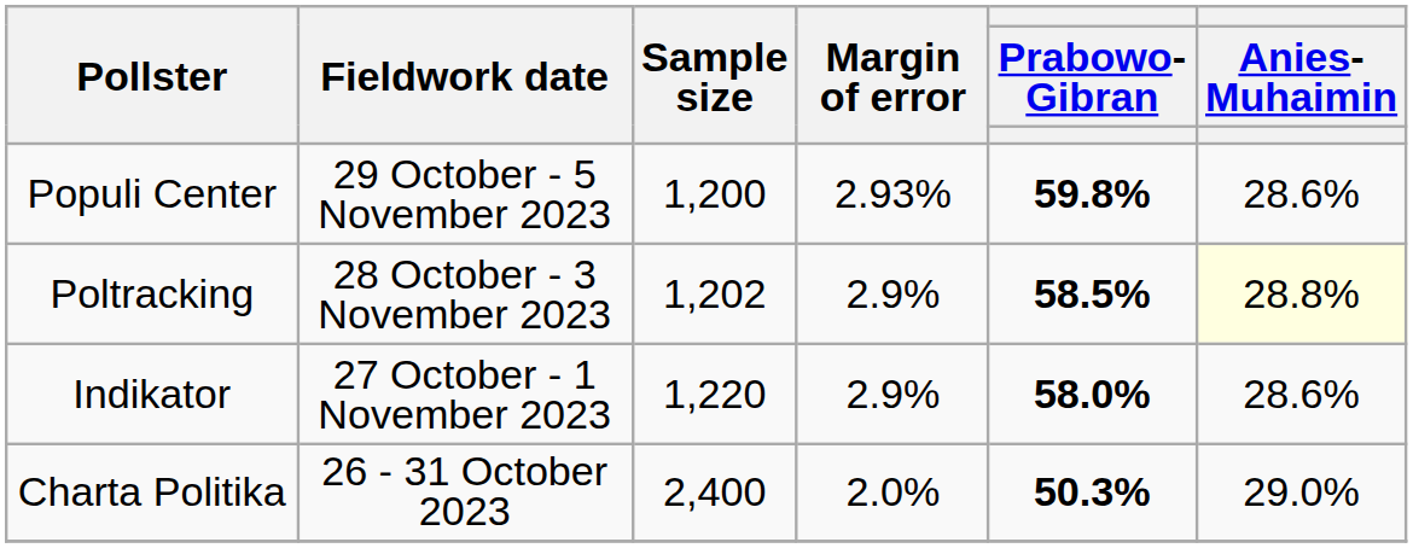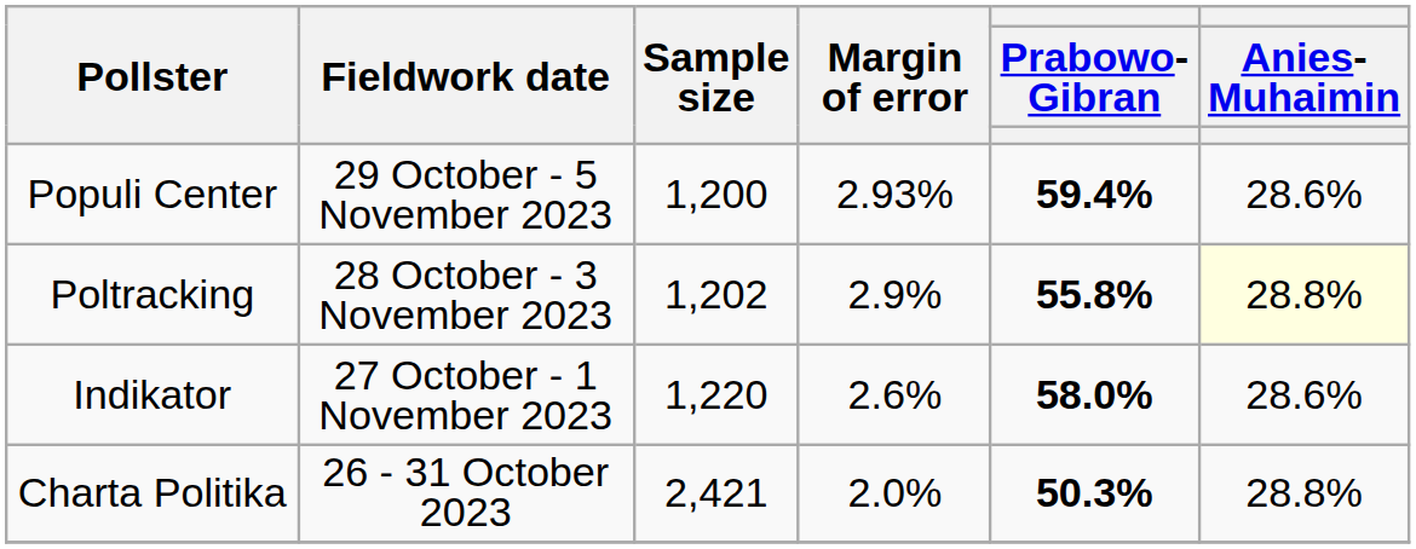Populi Center | Prabowo-Gibran: 59.8% -> 59.4%
Poltracking | Prabowo-Gibran: 58.5% -> 55.8%
Indikator | Margin of error: 2.9% -> 2.6%
Charta Politika | Sample size: 2,400 -> 2,421
Charta Politika | Anies-Muhaimin: 29.0% -> 28.8%
